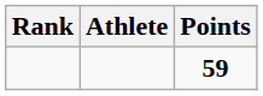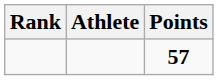row 2 | Points: 59 -> 57
